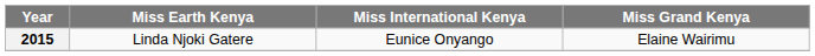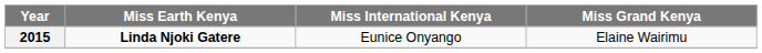2015 | Miss Earth Kenya: normal -> bold
